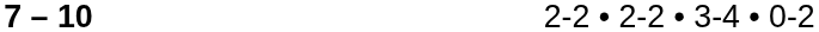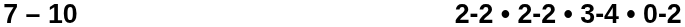row 1 | column 2: normal -> bold
